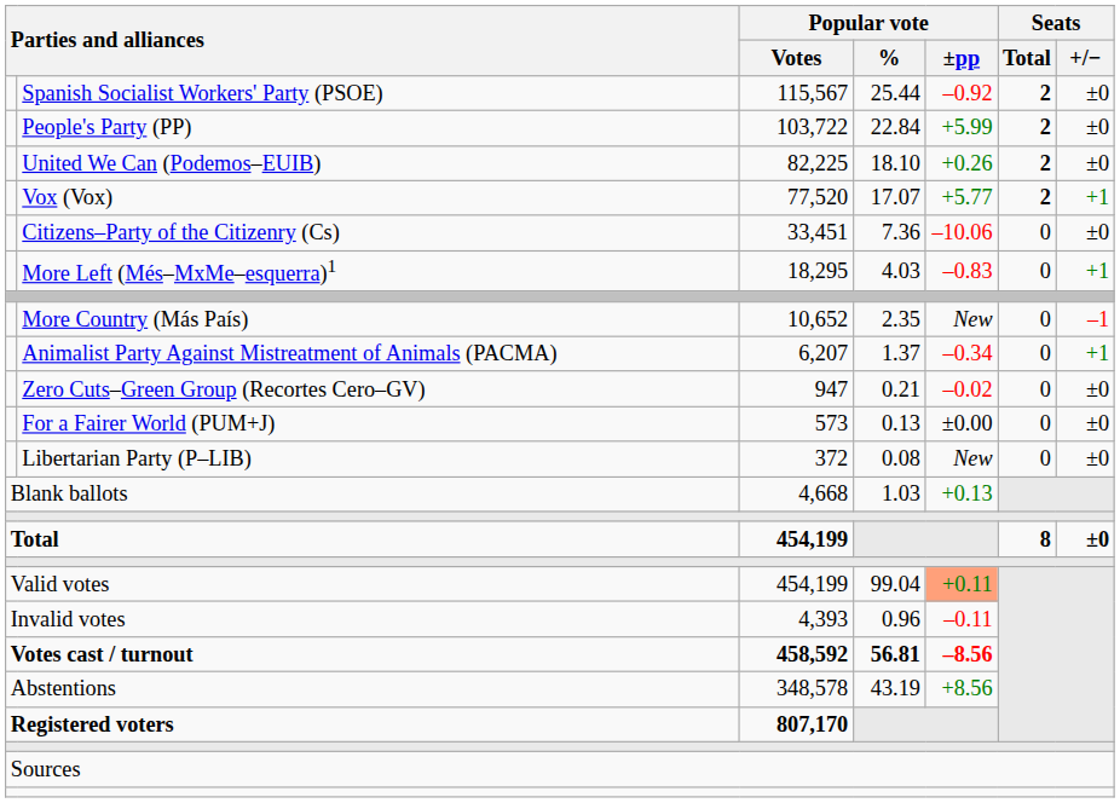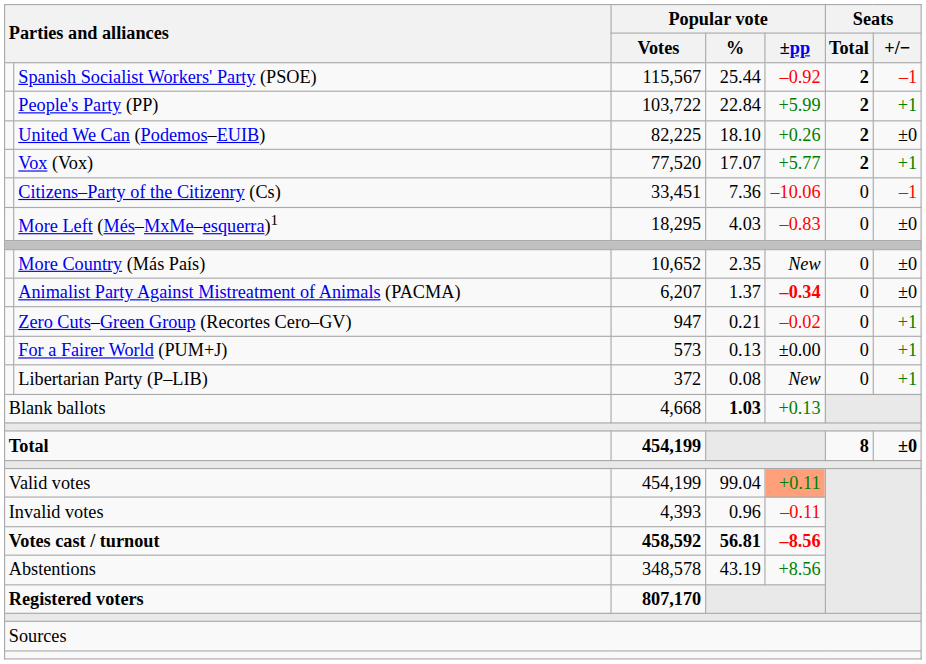Spanish Socialist Workers' Party (PSOE) | Seats / +/−: ±0 -> –1
People's Party (PP) | Seats / +/−: ±0 -> +1
Citizens–Party of the Citizenry (Cs) | Seats / +/−: ±0 -> –1
More Left (Més–MxMe–esquerra)1 | Seats / +/−: +1 -> ±0
More Country (Más País) | Seats / +/−: –1 -> ±0
Animalist Party Against Mistreatment of Animals (PACMA) | Popular vote / ±pp: normal -> bold
Animalist Party Against Mistreatment of Animals (PACMA) | Seats / +/−: +1 -> ±0
Zero Cuts–Green Group (Recortes Cero–GV) | Seats / +/−: ±0 -> +1
For a Fairer World (PUM+J) | Seats / +/−: ±0 -> +1
Libertarian Party (P–LIB) | Seats / +/−: ±0 -> +1
Blank ballots | Popular vote / %: normal -> bold
